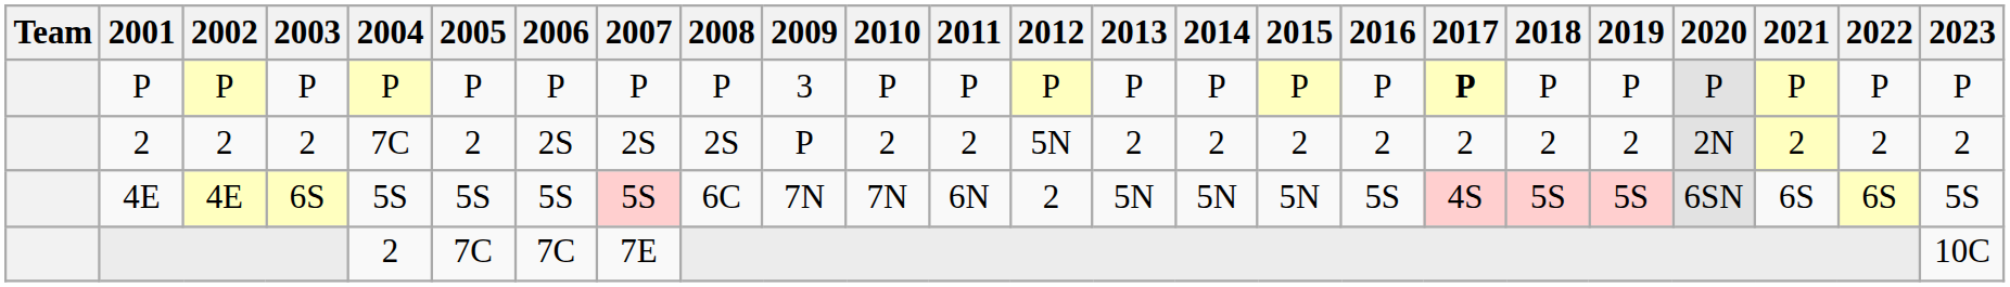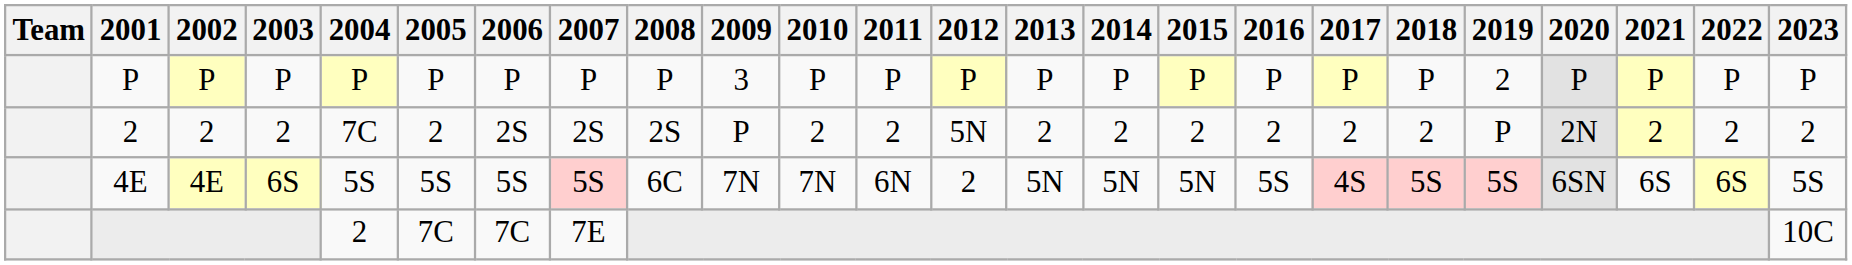row 2 | 2017: bold -> normal
row 2 | 2019: P -> 2
row 3 | 2019: 2 -> P
